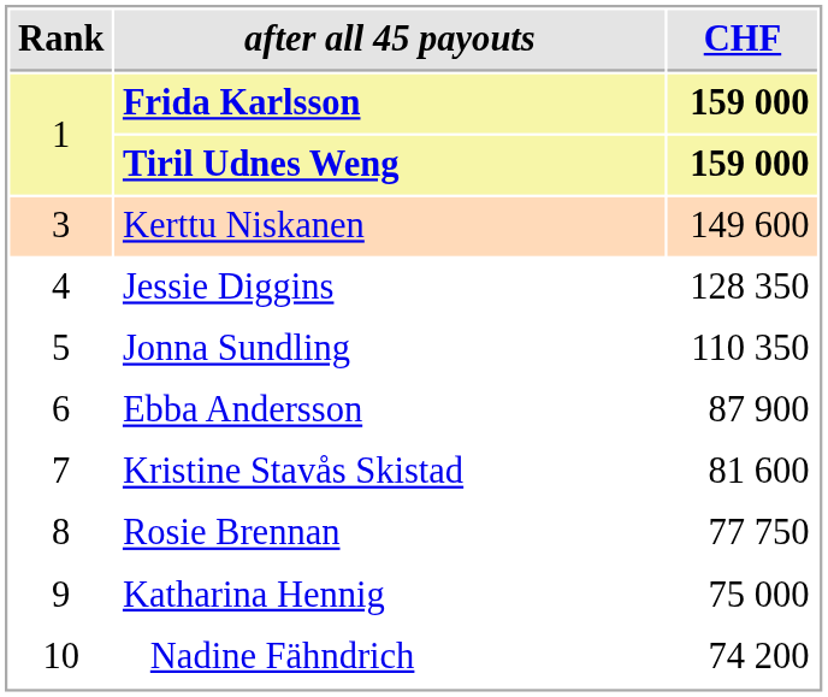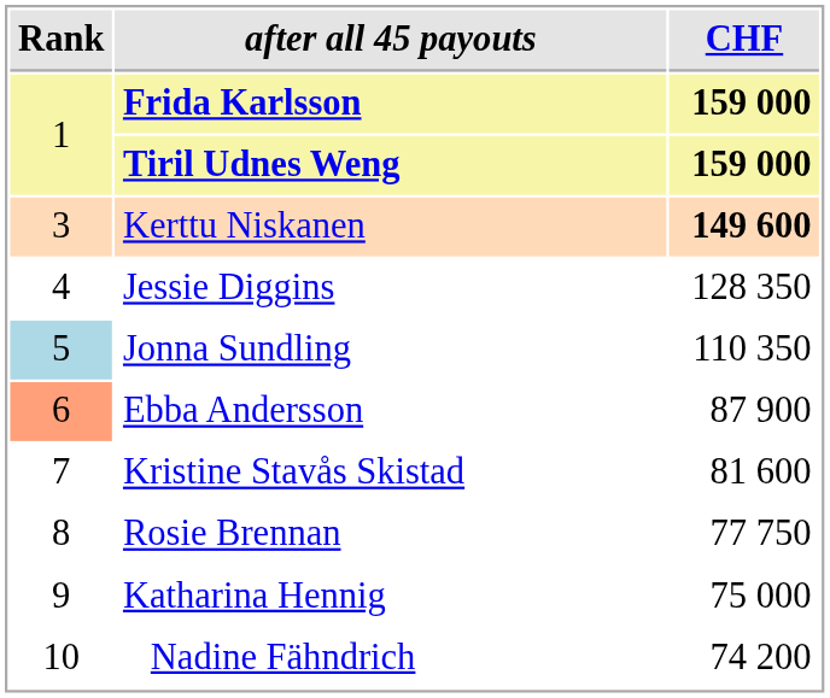Kerttu Niskanen | CHF: normal -> bold
Jonna Sundling | Rank: no background -> lightblue background
Ebba Andersson | Rank: no background -> lightsalmon background
